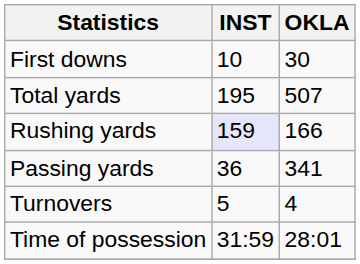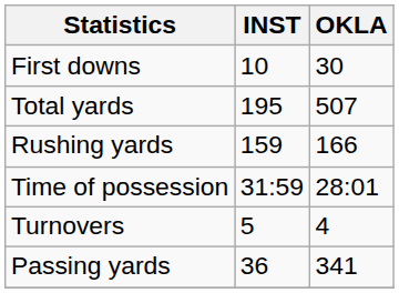Rushing yards | INST: lavender background -> no background
rows swapped: Passing yards <-> Time of possession
